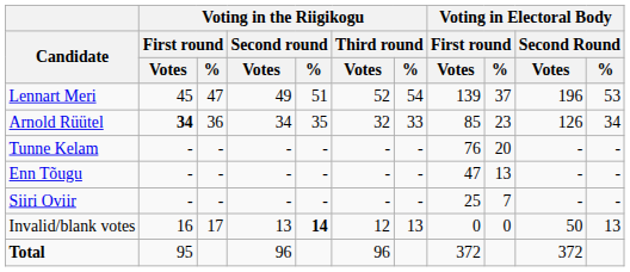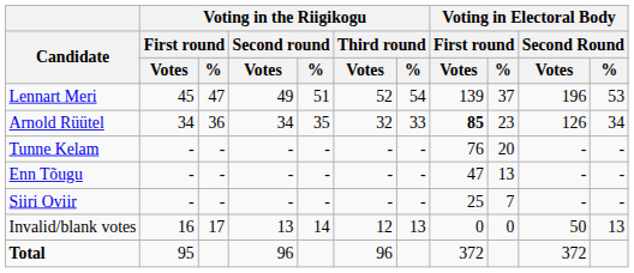Arnold Rüütel | Voting in the Riigikogu / First round / Votes: bold -> normal
Arnold Rüütel | Voting in Electoral Body / First round / Votes: normal -> bold
Invalid/blank votes | Voting in the Riigikogu / Second round / %: bold -> normal
